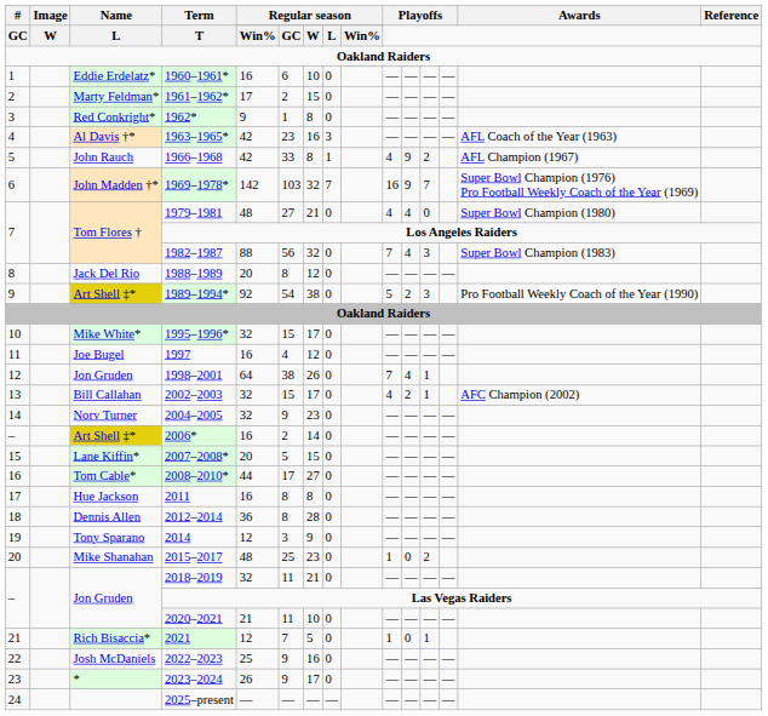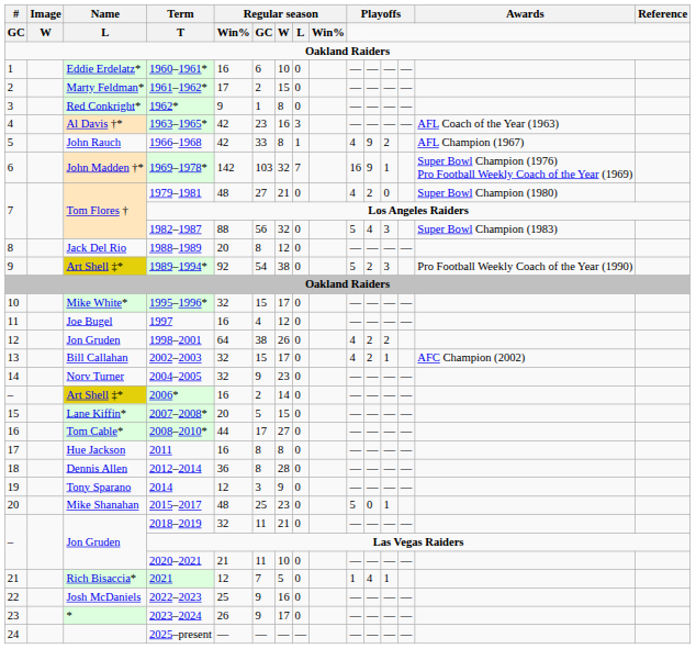1969–1978* | column 12: 7 -> 1
1979–1981 | column 11: 4 -> 2
1982–1987 | column 10: 7 -> 5
1998–2001 | column 10: 7 -> 4
1998–2001 | column 11: 4 -> 2
1998–2001 | column 12: 1 -> 2
2015–2017 | column 10: 1 -> 5
2015–2017 | column 12: 2 -> 1
2021 | column 11: 0 -> 4
